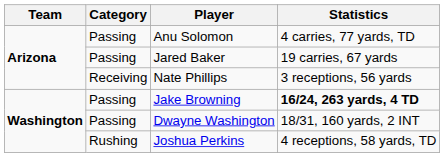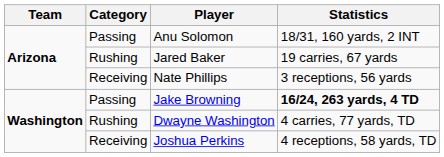Anu Solomon | Statistics: 4 carries, 77 yards, TD -> 18/31, 160 yards, 2 INT
Jared Baker | Category: Passing -> Rushing
Dwayne Washington | Category: Passing -> Rushing
Dwayne Washington | Statistics: 18/31, 160 yards, 2 INT -> 4 carries, 77 yards, TD
Joshua Perkins | Category: Rushing -> Receiving
